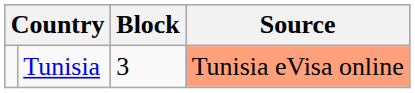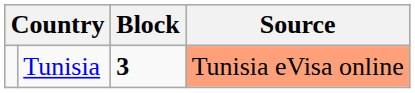Tunisia | Block: normal -> bold
